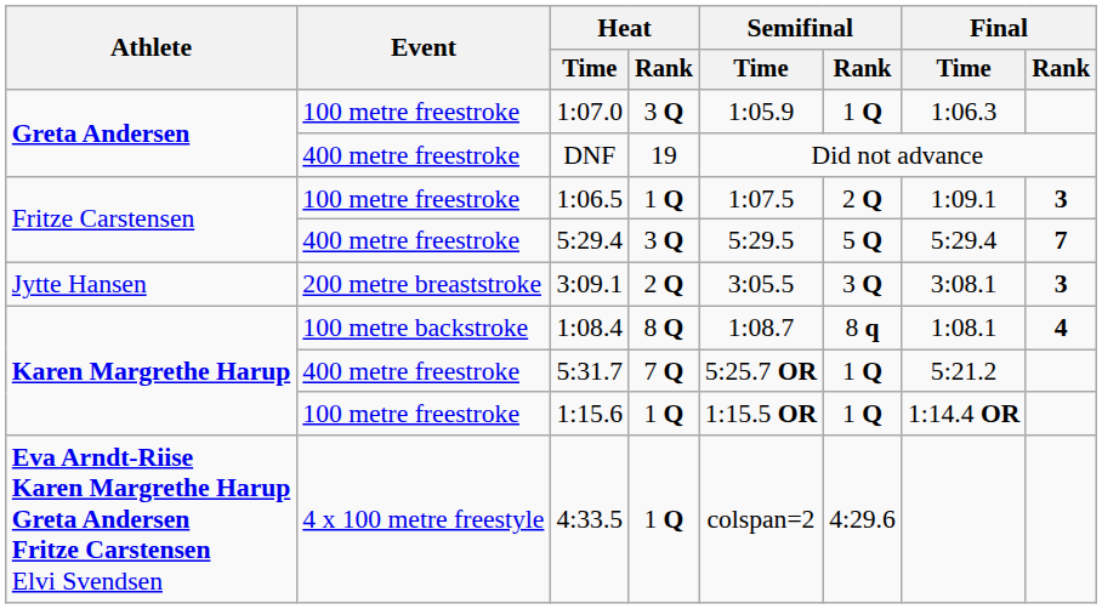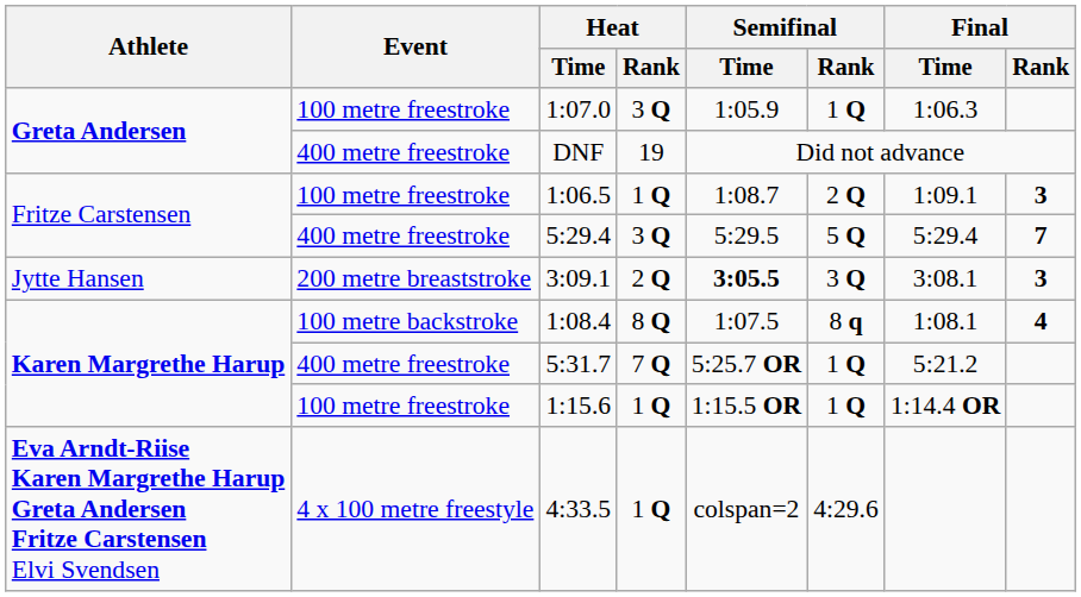1:06.5 | Semifinal / Time: 1:07.5 -> 1:08.7
3:09.1 | Semifinal / Time: normal -> bold
1:08.4 | Semifinal / Time: 1:08.7 -> 1:07.5
